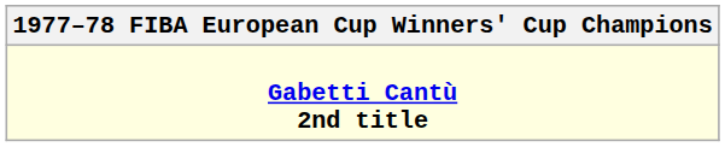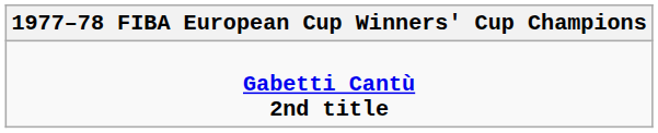row 2 | column 1: lightyellow background -> no background
